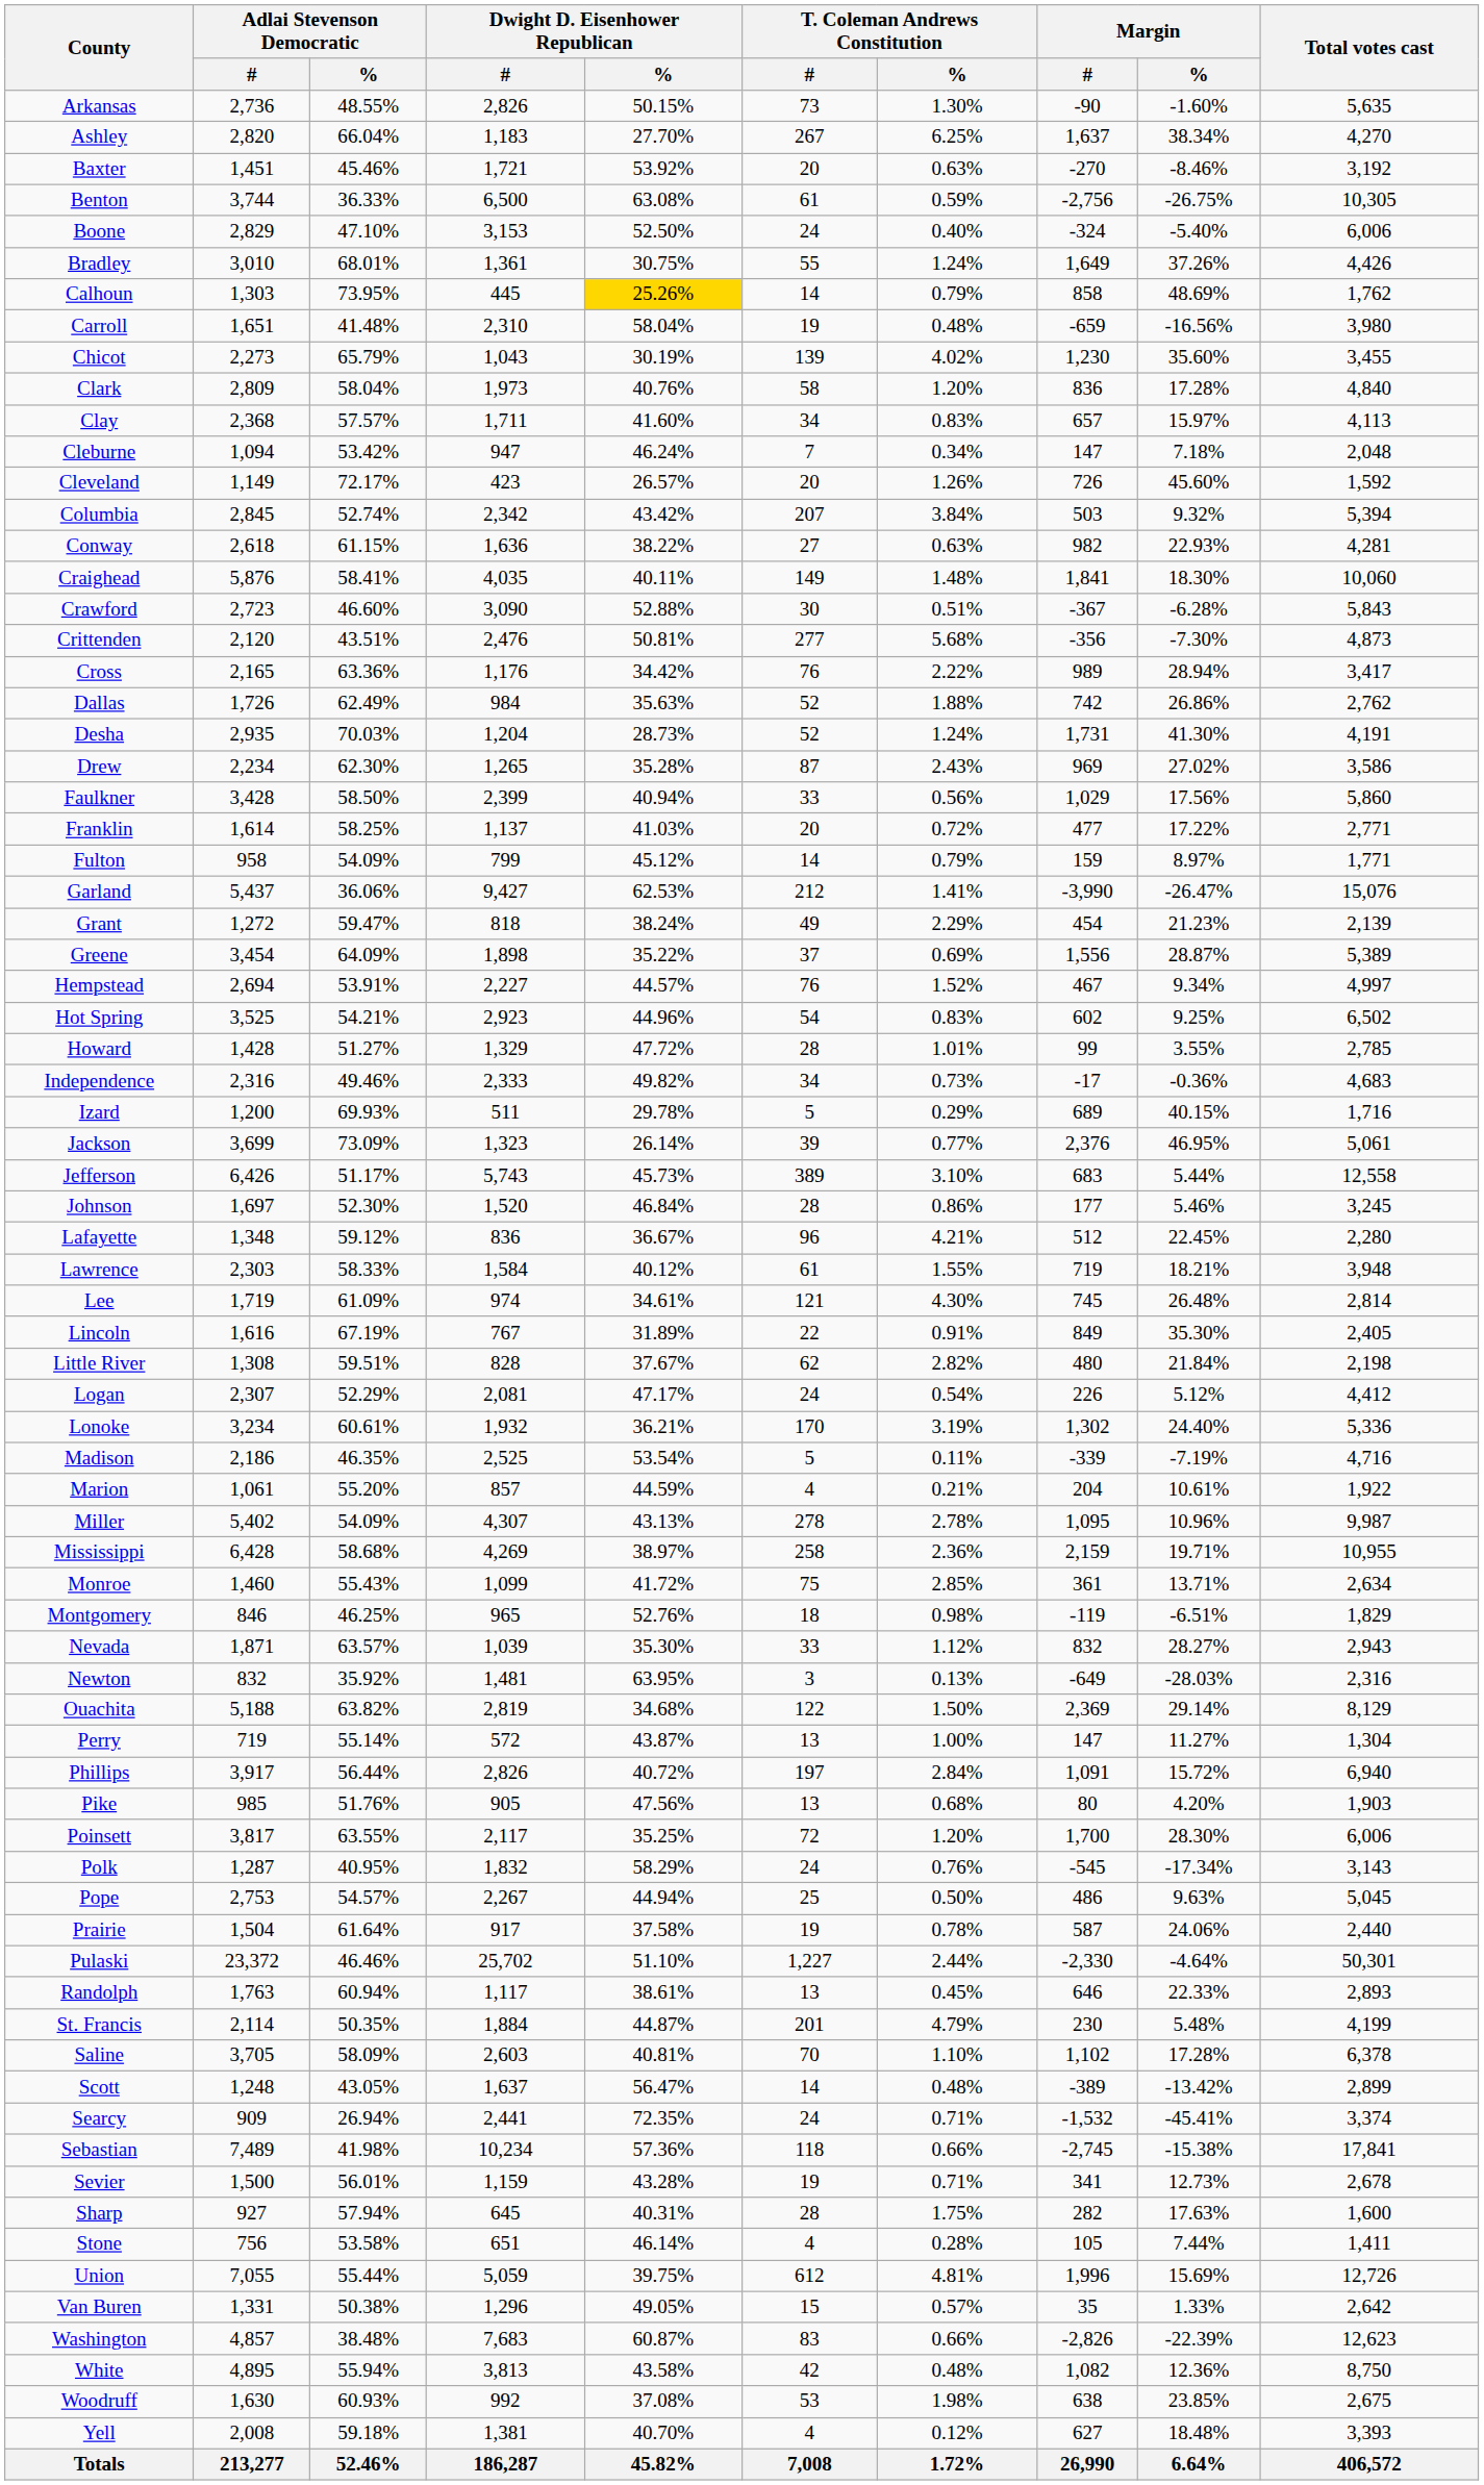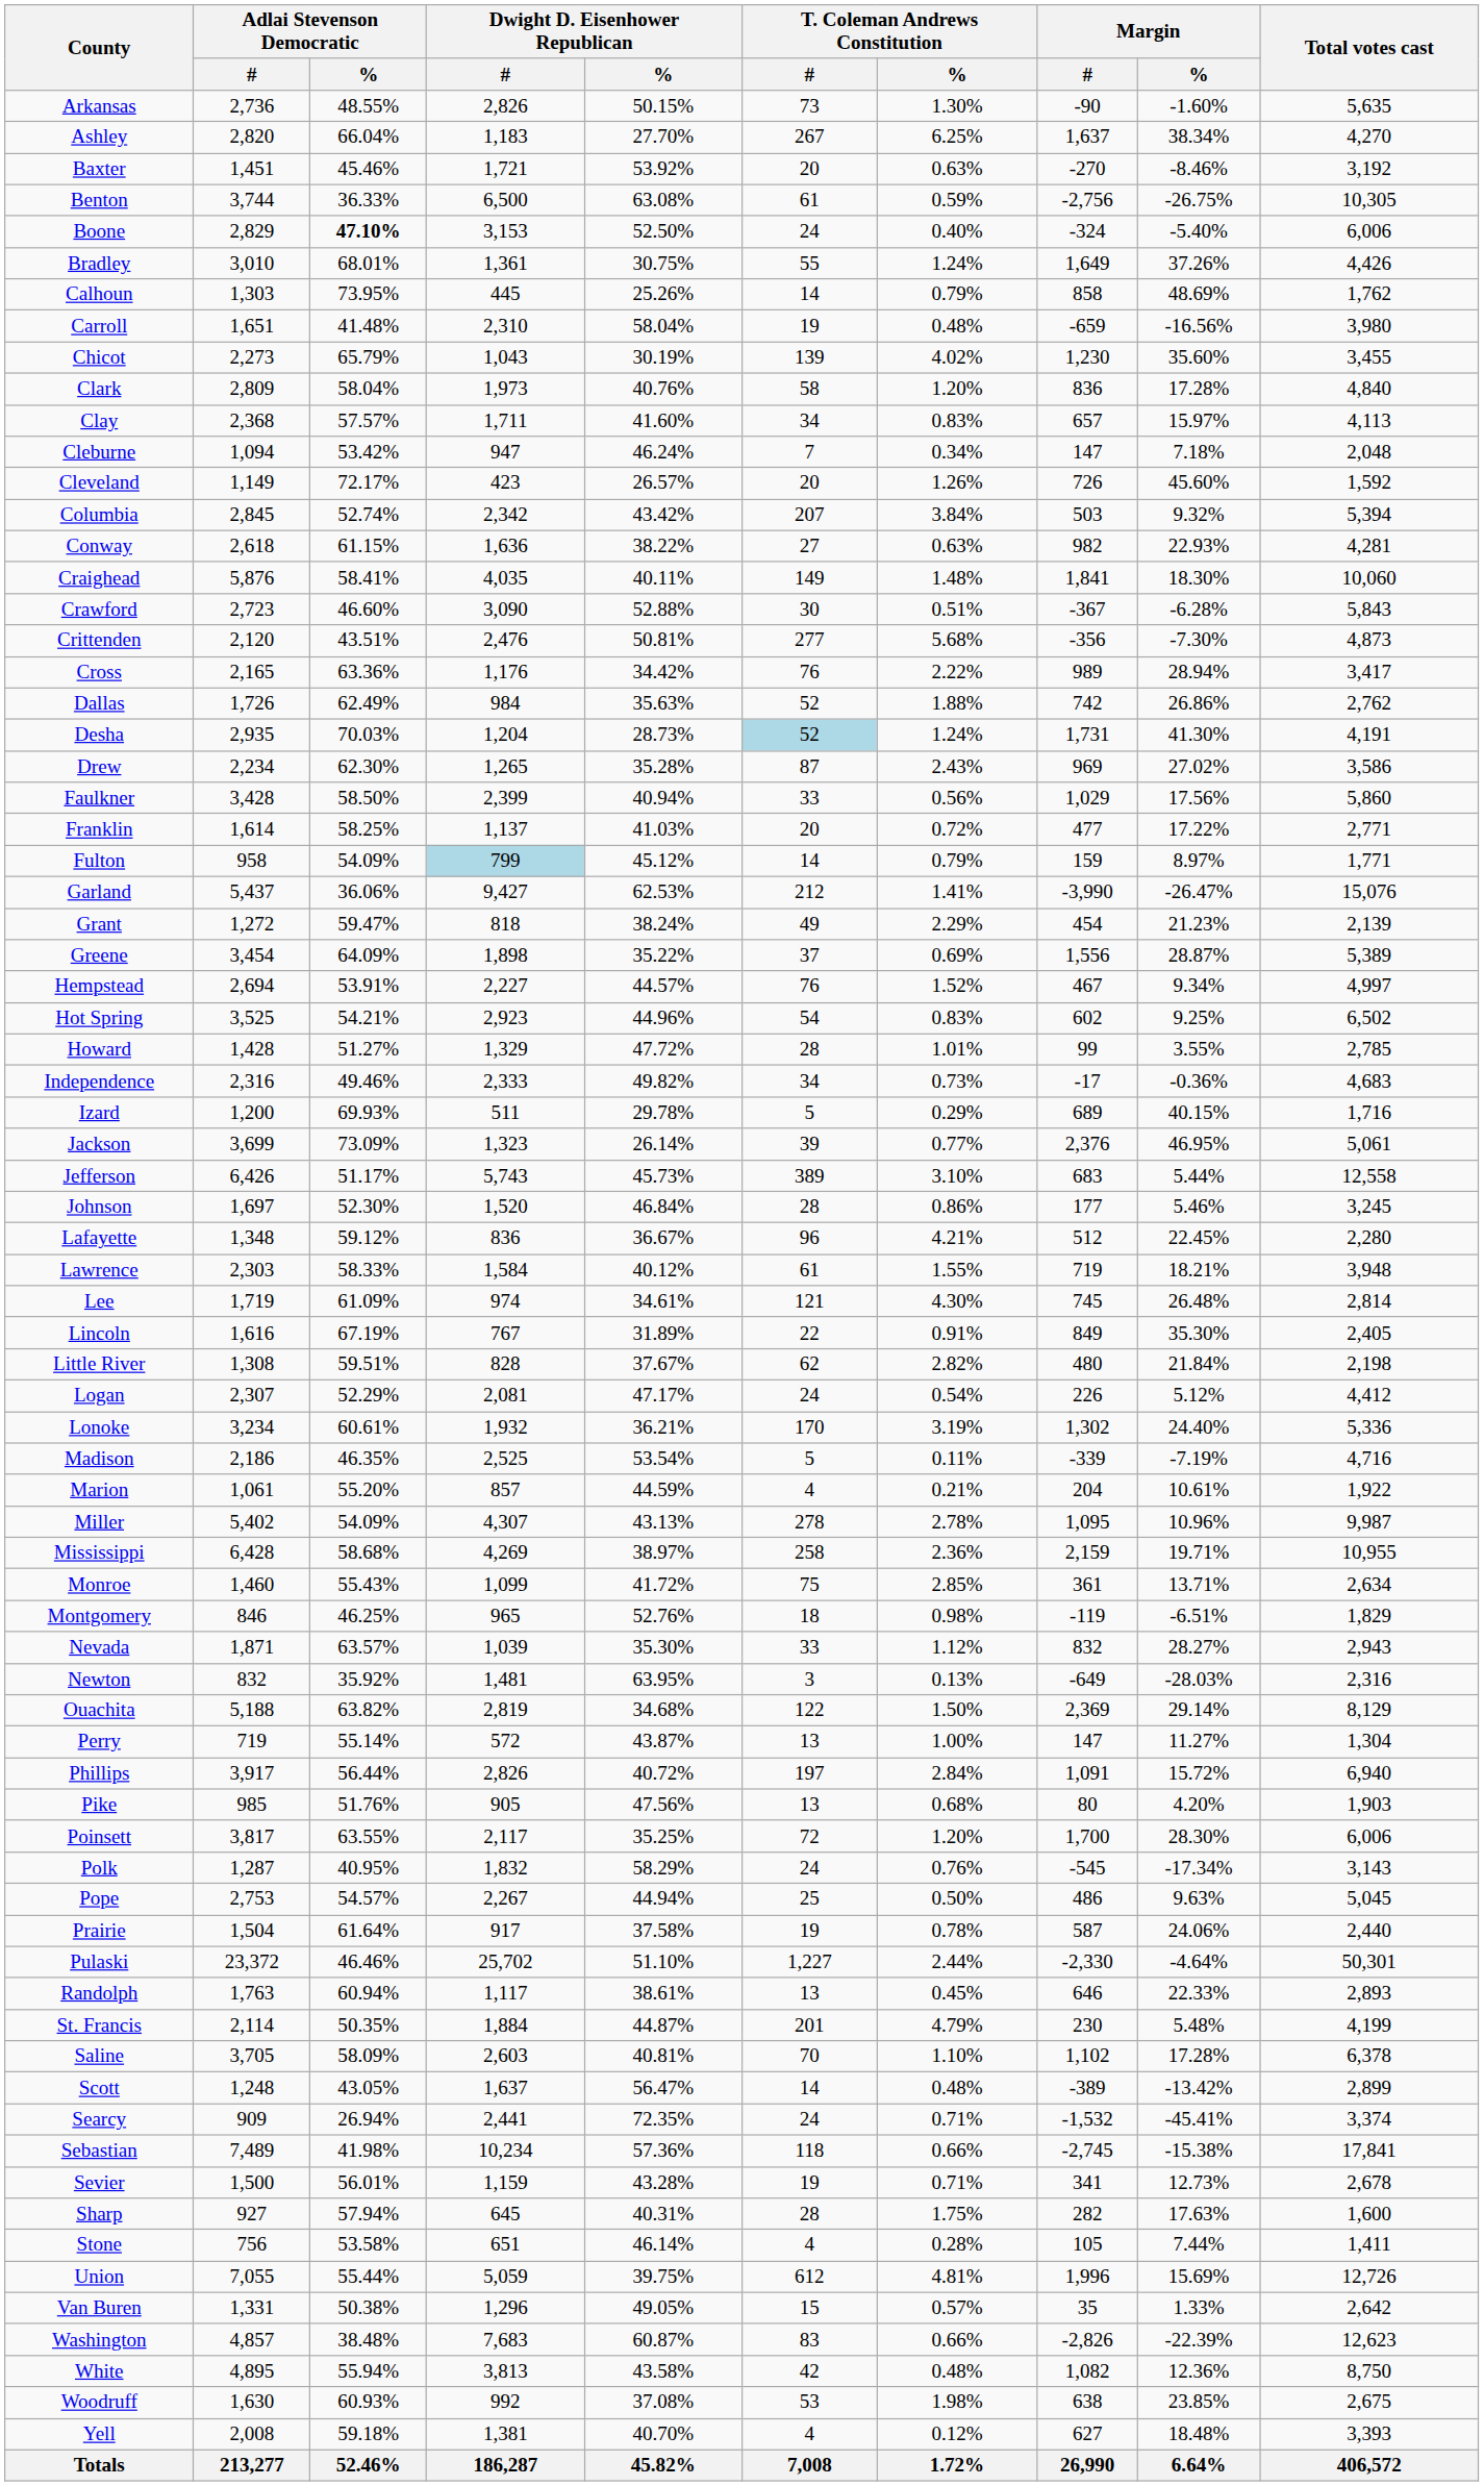Boone | Adlai Stevenson Democratic / %: normal -> bold
Calhoun | Dwight D. Eisenhower Republican / %: gold background -> no background
Desha | T. Coleman Andrews Constitution / #: no background -> lightblue background
Fulton | Dwight D. Eisenhower Republican / #: no background -> lightblue background
